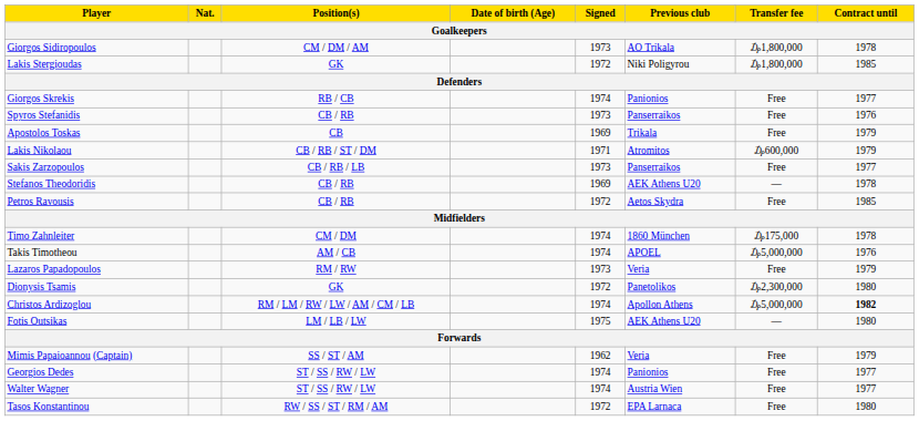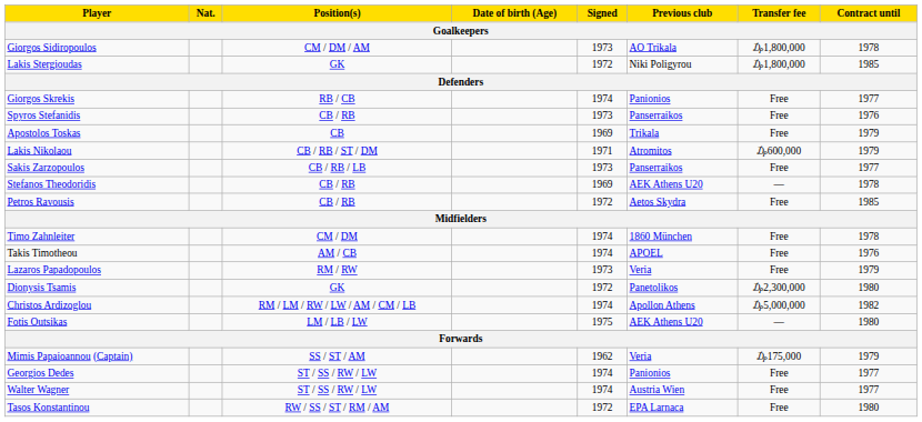Timo Zahnleiter | Transfer fee: ₯175,000 -> Free
Takis Timotheou | Transfer fee: ₯5,000,000 -> Free
Christos Ardizoglou | Contract until: bold -> normal
Mimis Papaioannou (Captain) | Transfer fee: Free -> ₯175,000
